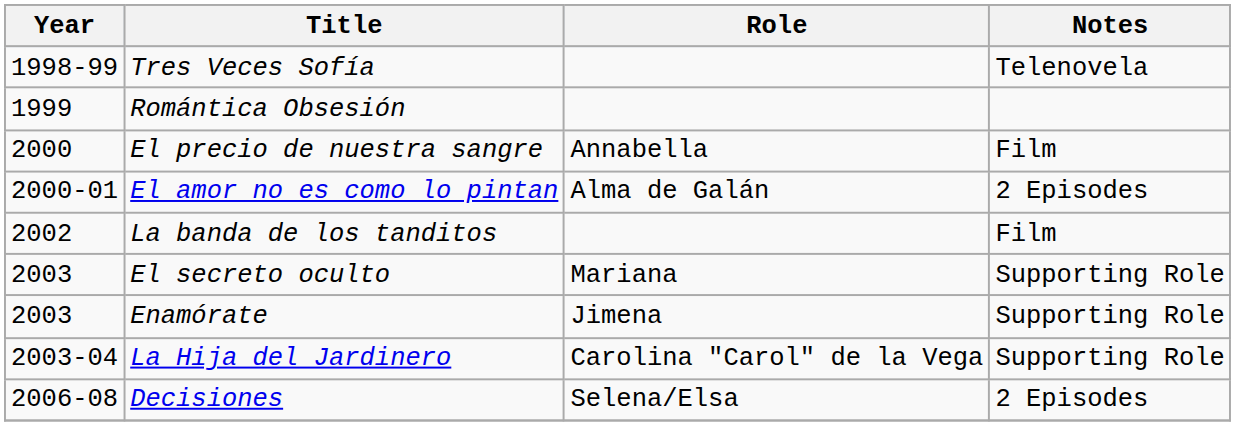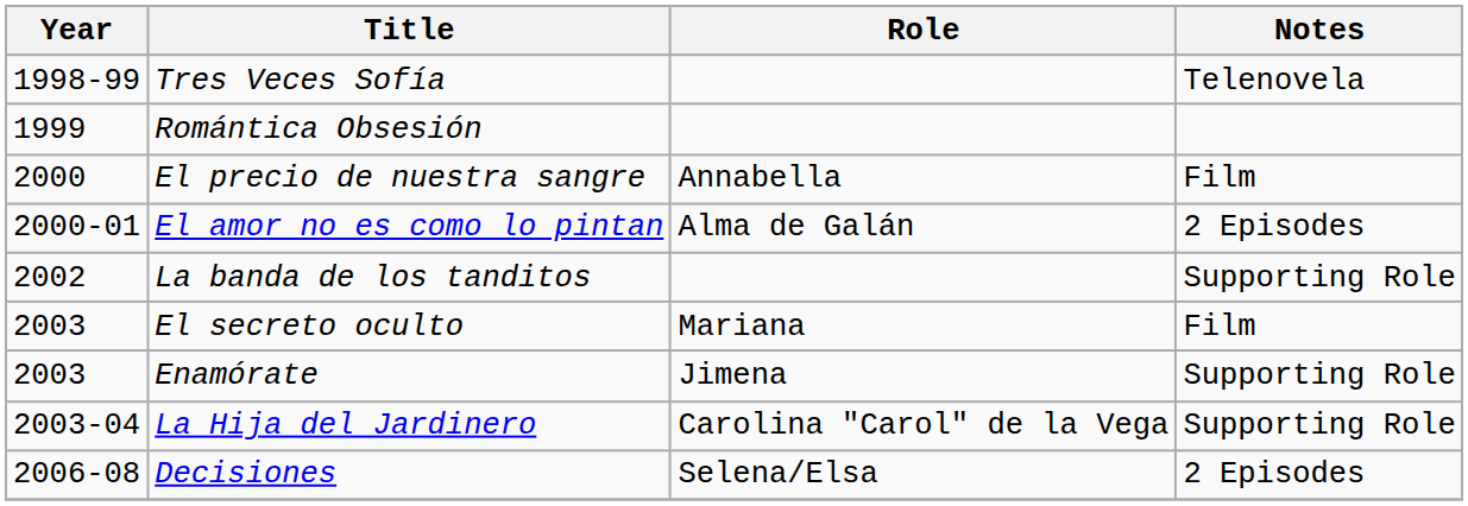La banda de los tanditos | Notes: Film -> Supporting Role
El secreto oculto | Notes: Supporting Role -> Film
